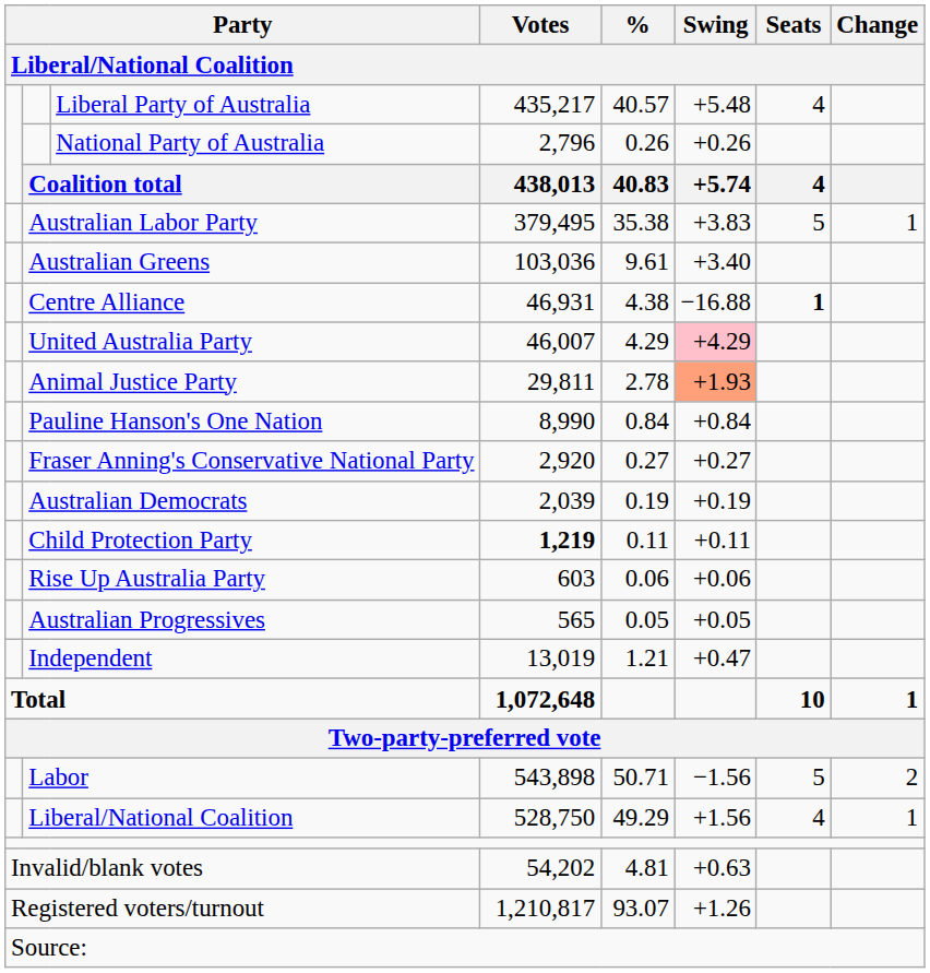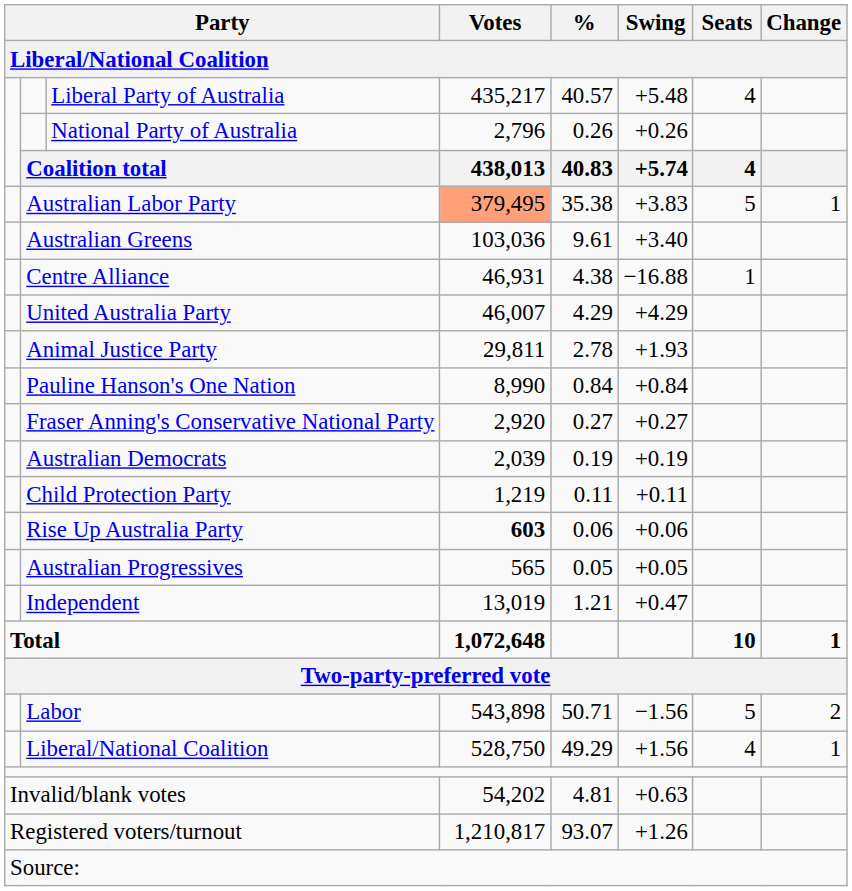Australian Labor Party | Votes: no background -> lightsalmon background
Centre Alliance | Seats: bold -> normal
United Australia Party | Swing: pink background -> no background
Animal Justice Party | Swing: lightsalmon background -> no background
Child Protection Party | Votes: bold -> normal
Rise Up Australia Party | Votes: normal -> bold
